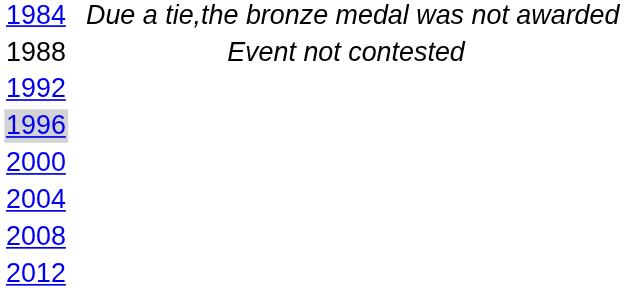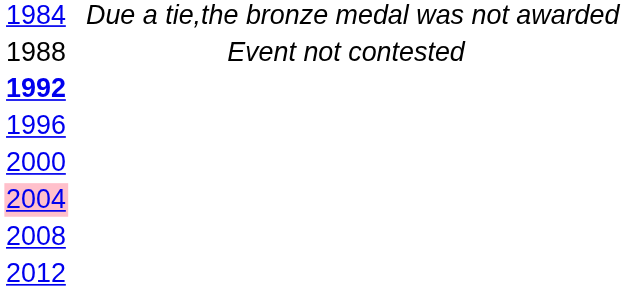1992 | column 1: normal -> bold
1996 | column 1: lightgrey background -> no background
2004 | column 1: no background -> pink background
